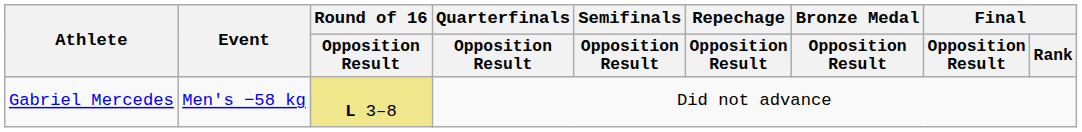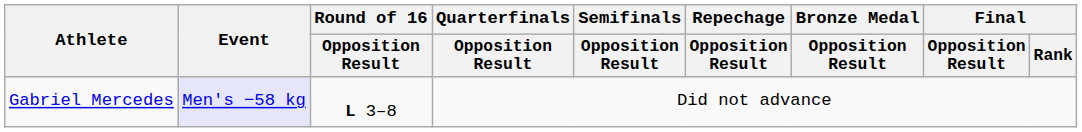Gabriel Mercedes | Event: no background -> lavender background
Gabriel Mercedes | Round of 16 / Opposition Result: khaki background -> no background
